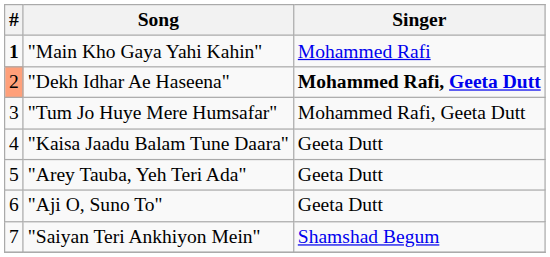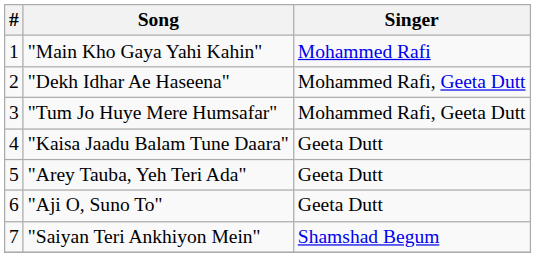"Main Kho Gaya Yahi Kahin" | #: bold -> normal
"Dekh Idhar Ae Haseena" | #: lightsalmon background -> no background
"Dekh Idhar Ae Haseena" | Singer: bold -> normal
